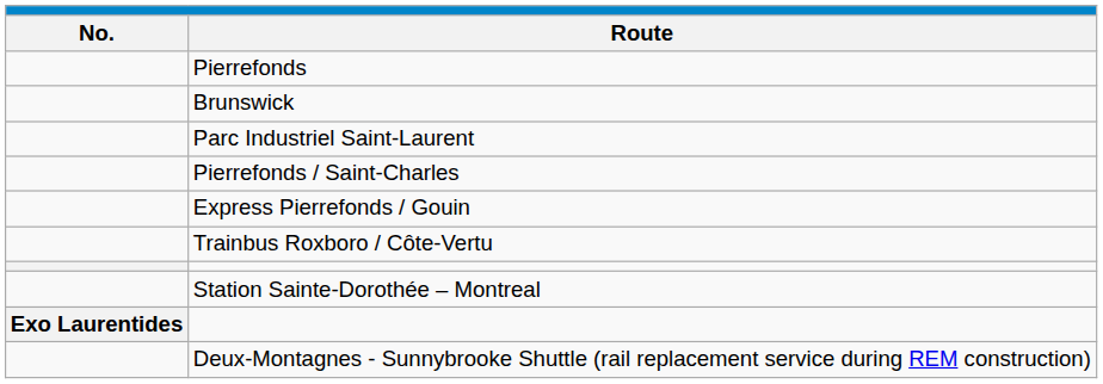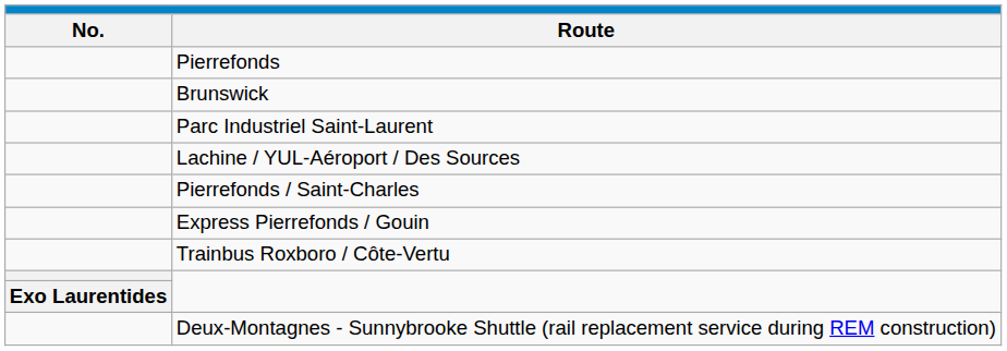+ row: Lachine / YUL-Aéroport / Des Sources
- row: Station Sainte-Dorothée – Montreal
